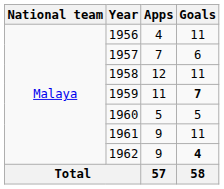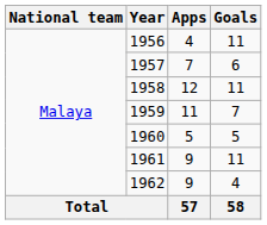1959 | Goals: bold -> normal
1962 | Goals: bold -> normal
